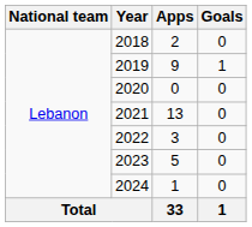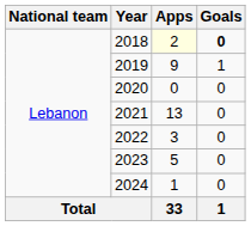2018 | Apps: no background -> lightyellow background
2018 | Goals: normal -> bold
